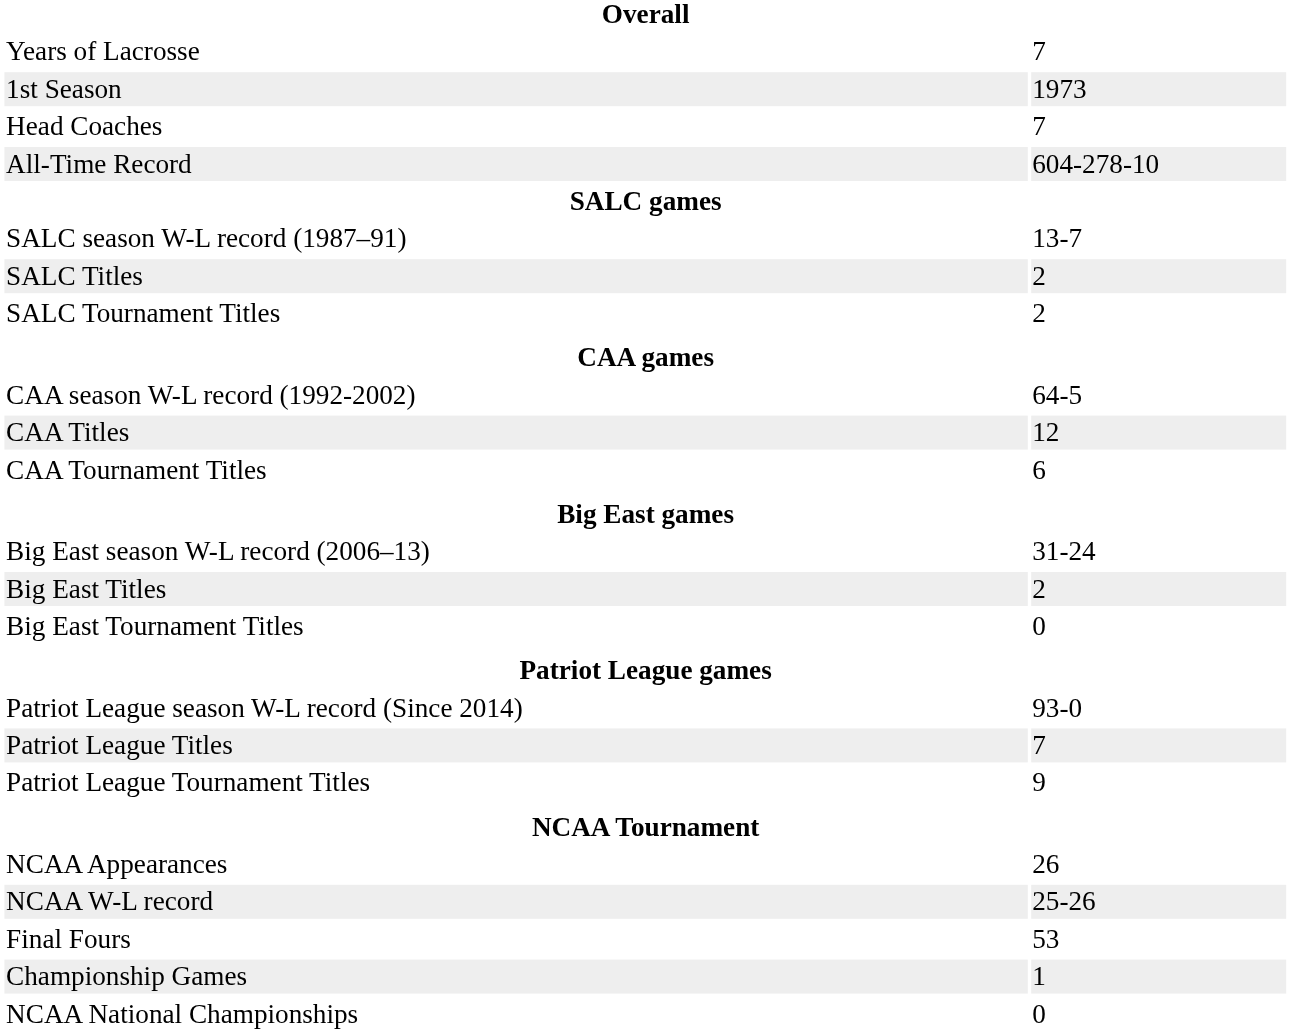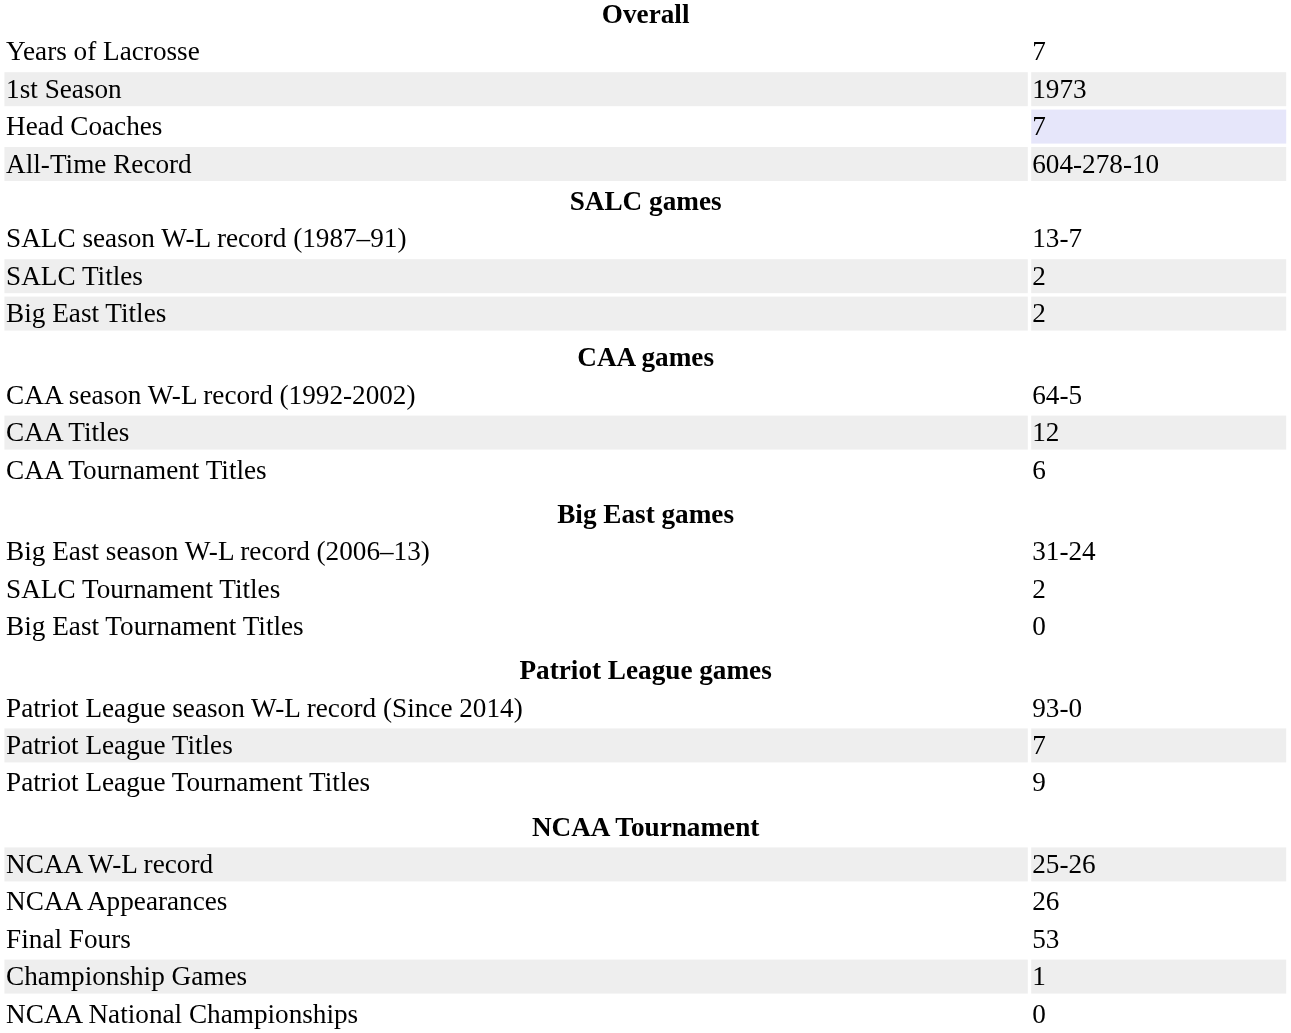Head Coaches | column 2: no background -> lavender background
rows swapped: SALC Tournament Titles <-> Big East Titles
rows swapped: NCAA Appearances <-> NCAA W-L record
